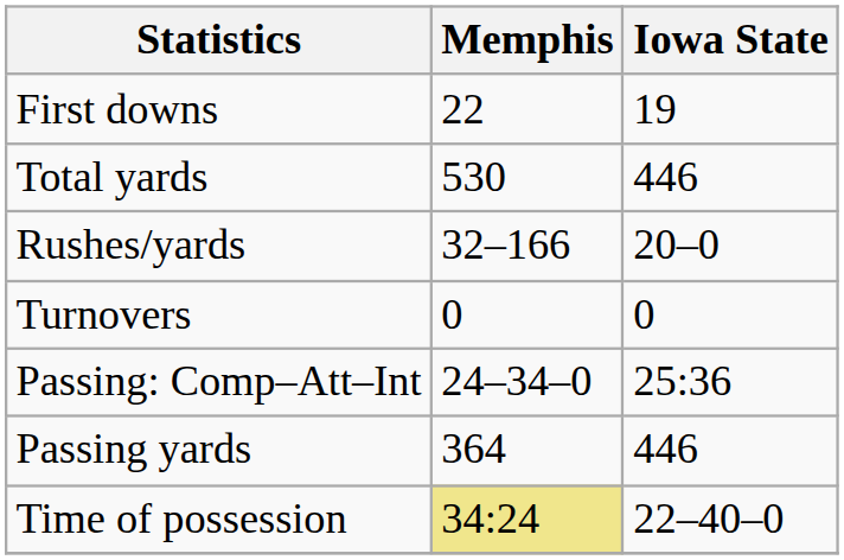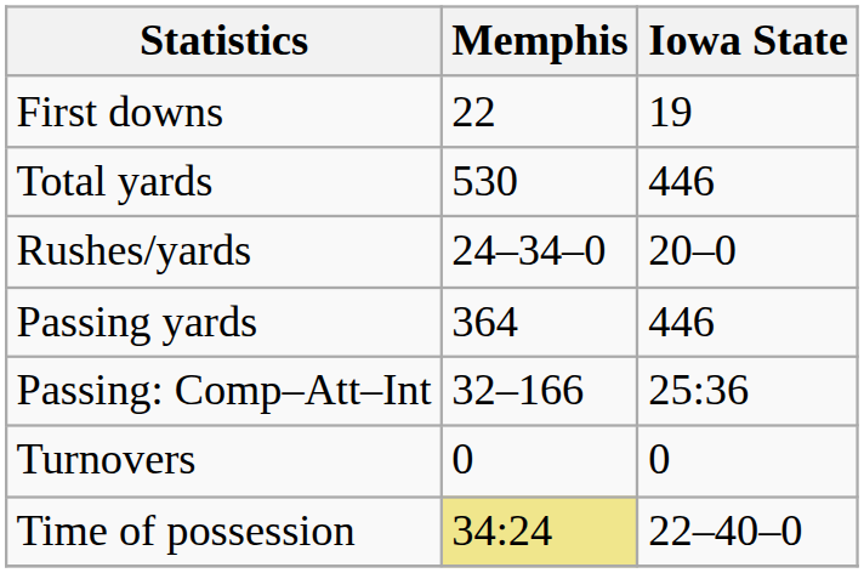Rushes/yards | Memphis: 32–166 -> 24–34–0
rows swapped: Passing yards <-> Turnovers
Passing: Comp–Att–Int | Memphis: 24–34–0 -> 32–166
